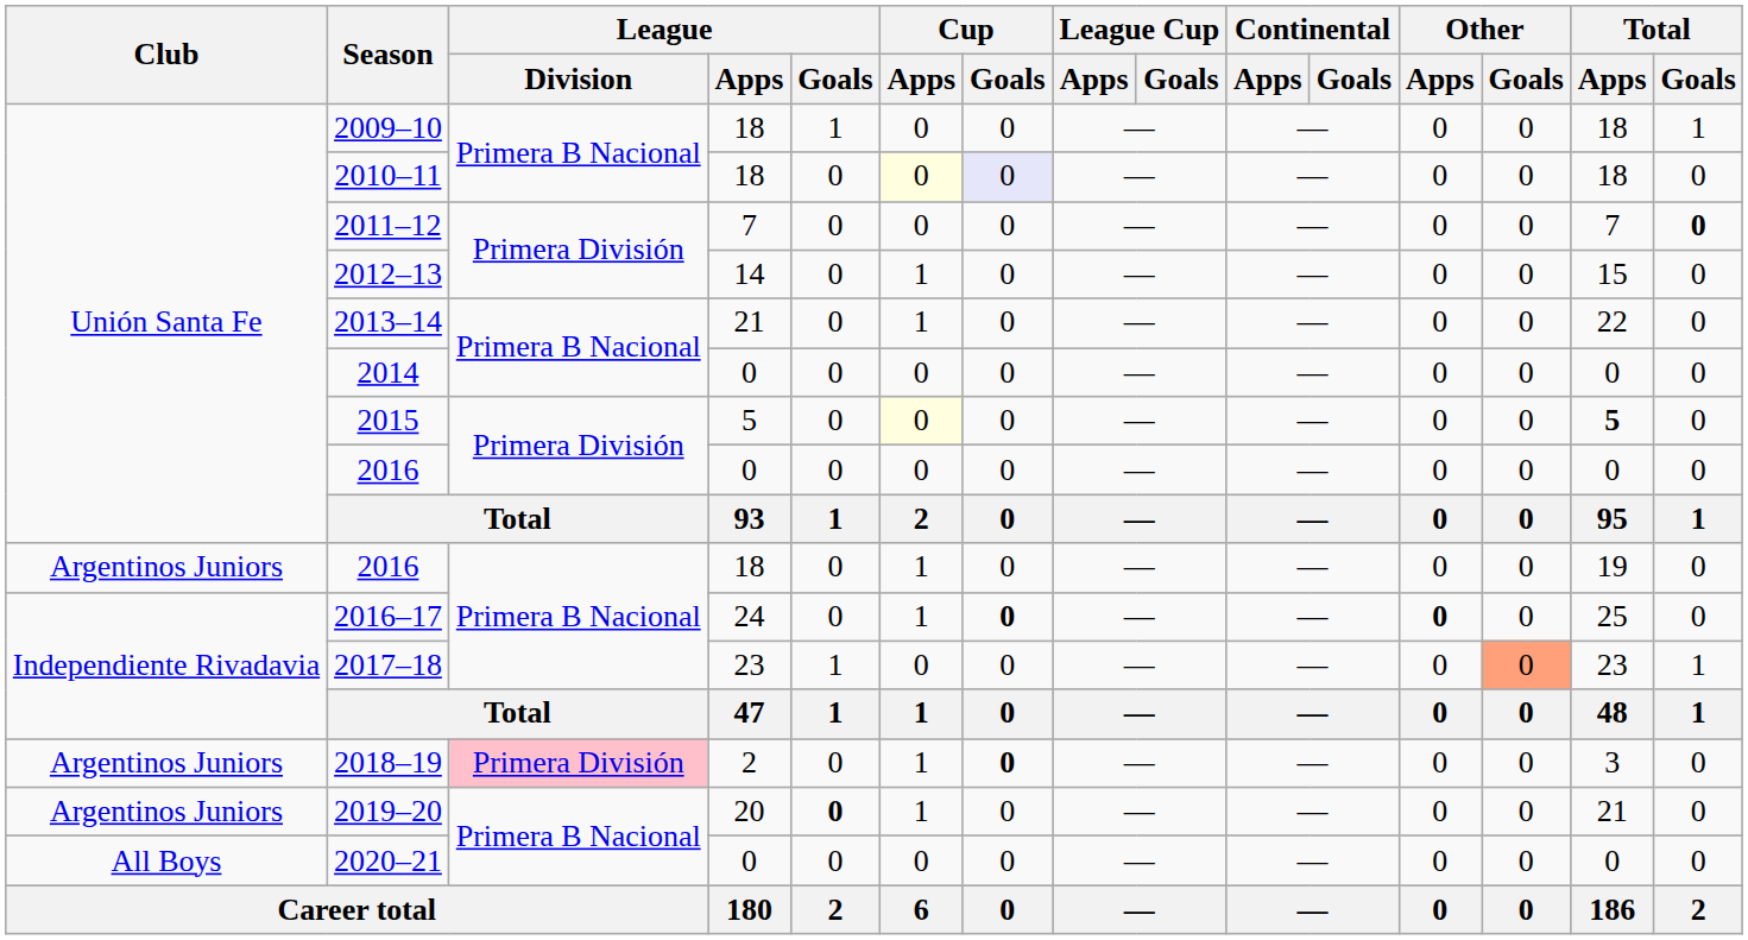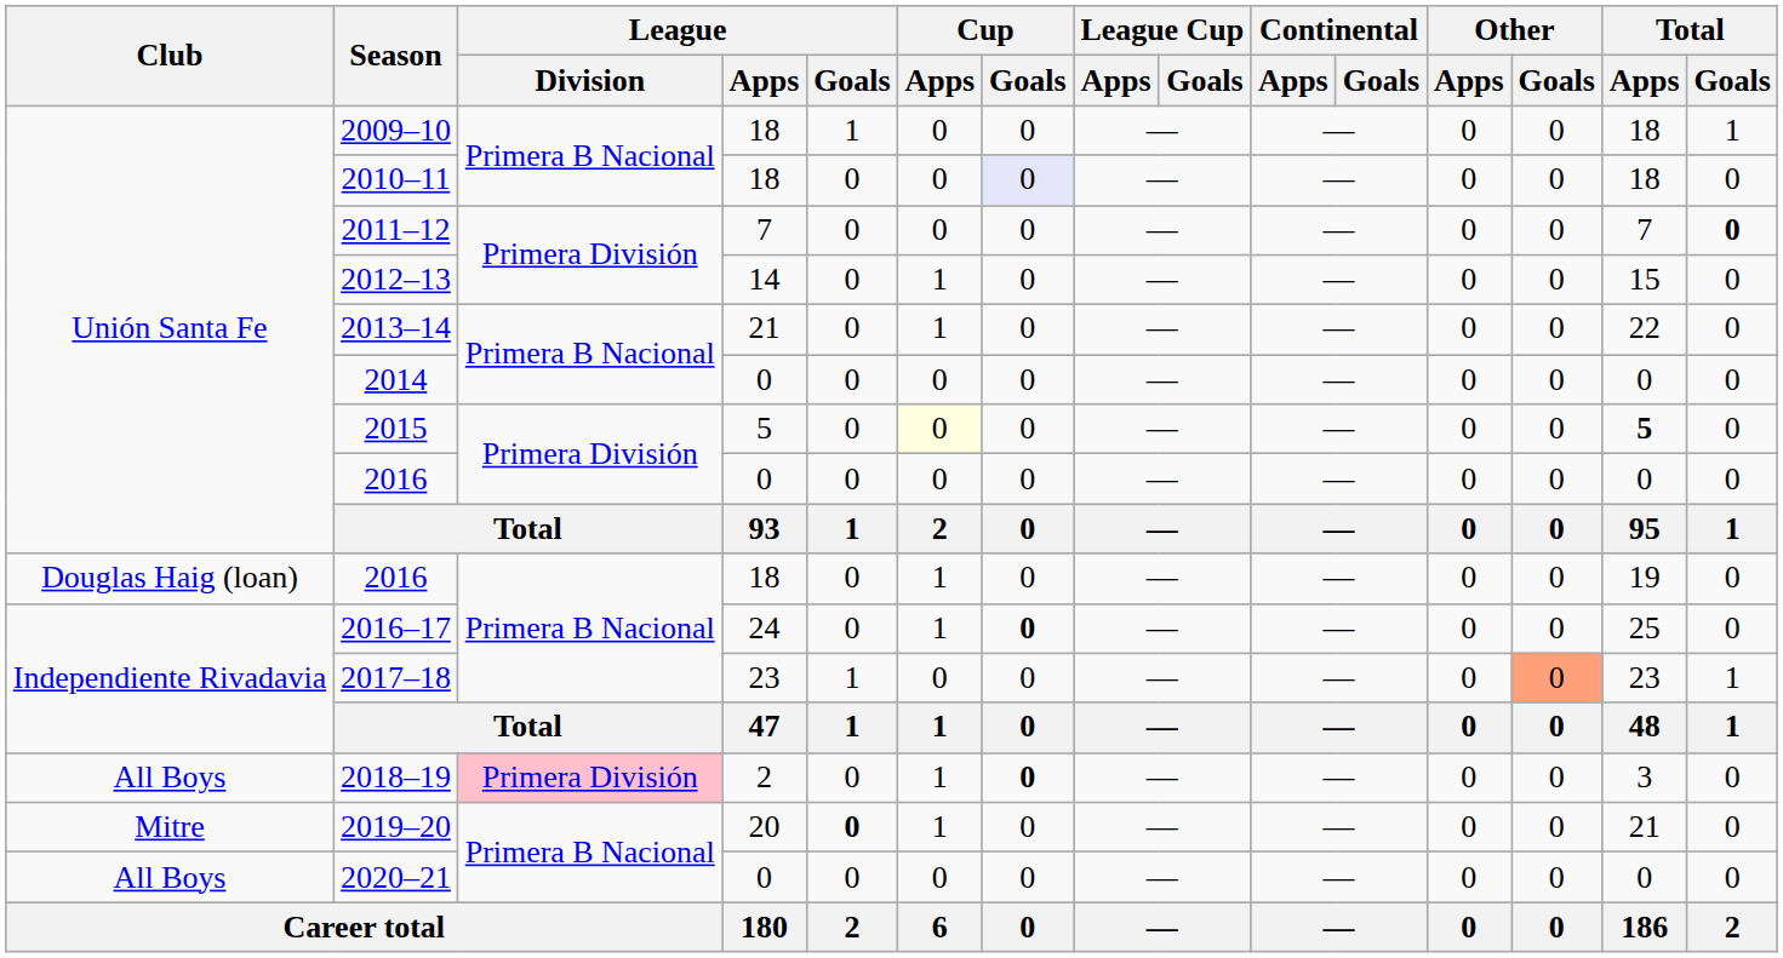2010–11 | Cup / Apps: lightyellow background -> no background
2016 / 18 | Club: Argentinos Juniors -> Douglas Haig (loan)
2016–17 | Other / Apps: bold -> normal
2018–19 | Club: Argentinos Juniors -> All Boys
2019–20 | Club: Argentinos Juniors -> Mitre
